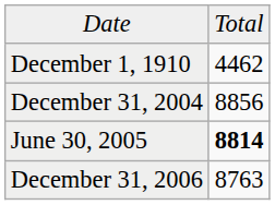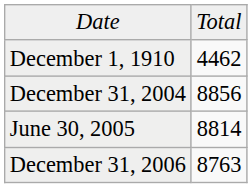June 30, 2005 | column 2: bold -> normal
